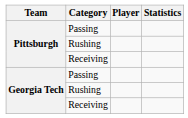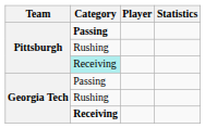Pittsburgh / Passing | Category: normal -> bold
Pittsburgh / Receiving | Category: no background -> paleturquoise background
Georgia Tech / Receiving | Category: normal -> bold
